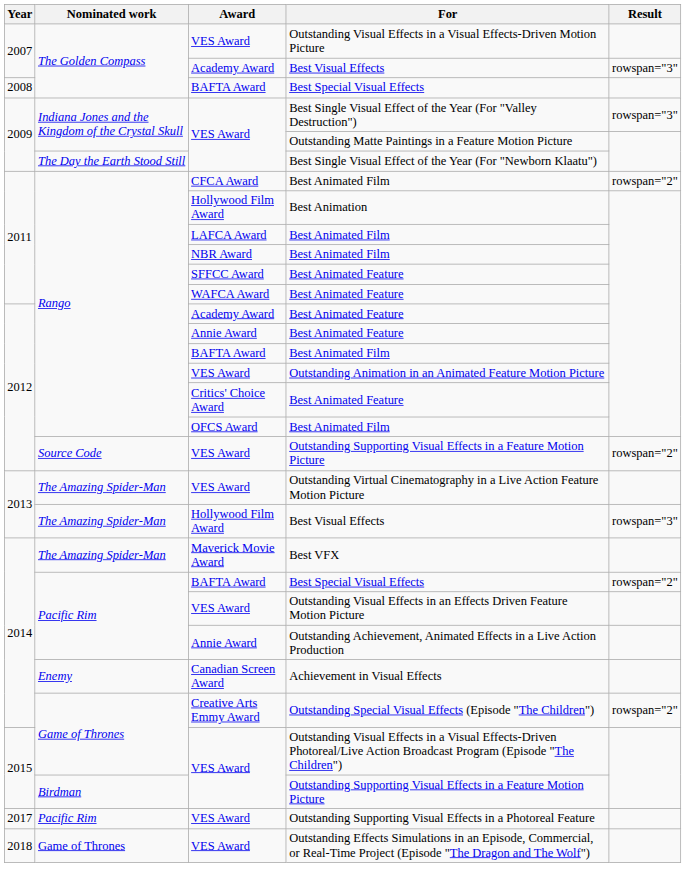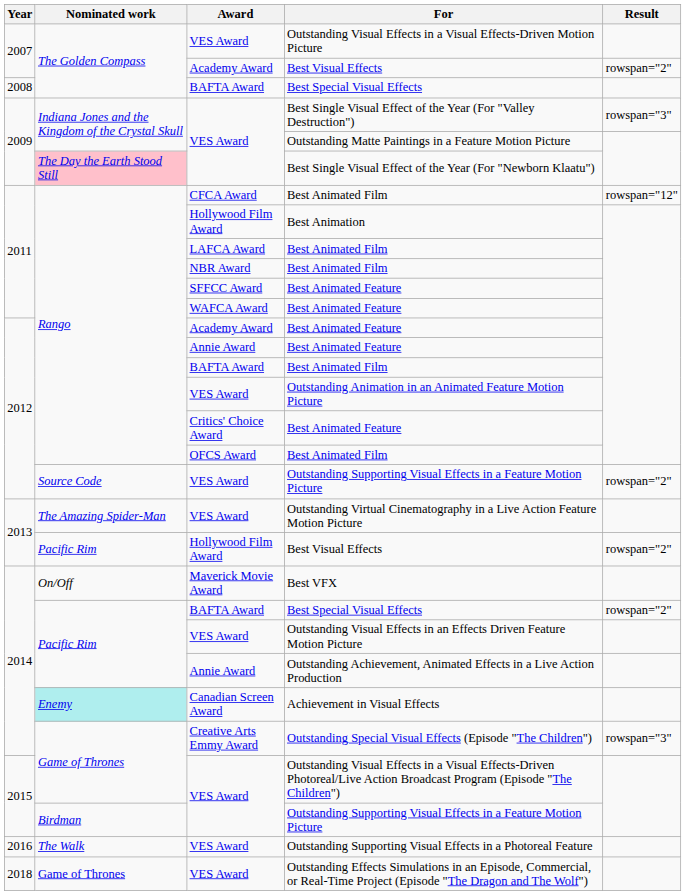Academy Award / Best Visual Effects | Result: rowspan="3" -> rowspan="2"
Best Single Visual Effect of the Year (For "Newborn Klaatu") | Nominated work: no background -> pink background
CFCA Award / Best Animated Film | Result: rowspan="2" -> rowspan="12"
Hollywood Film Award / Best Visual Effects | Nominated work: The Amazing Spider-Man -> Pacific Rim
Hollywood Film Award / Best Visual Effects | Result: rowspan="3" -> rowspan="2"
Best VFX | Nominated work: The Amazing Spider-Man -> On/Off
Achievement in Visual Effects | Nominated work: no background -> paleturquoise background
Outstanding Special Visual Effects (Episode "The Children") | Result: rowspan="2" -> rowspan="3"
Outstanding Supporting Visual Effects in a Photoreal Feature | Year: 2017 -> 2016
Outstanding Supporting Visual Effects in a Photoreal Feature | Nominated work: Pacific Rim -> The Walk
